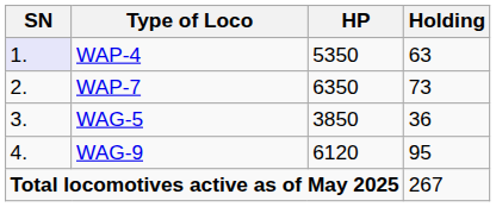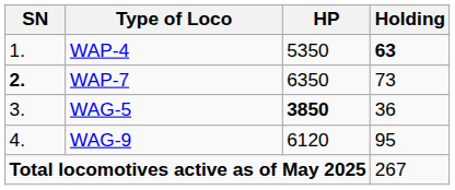WAP-4 | SN: lavender background -> no background
WAP-4 | Holding: normal -> bold
WAP-7 | SN: normal -> bold
WAG-5 | HP: normal -> bold
